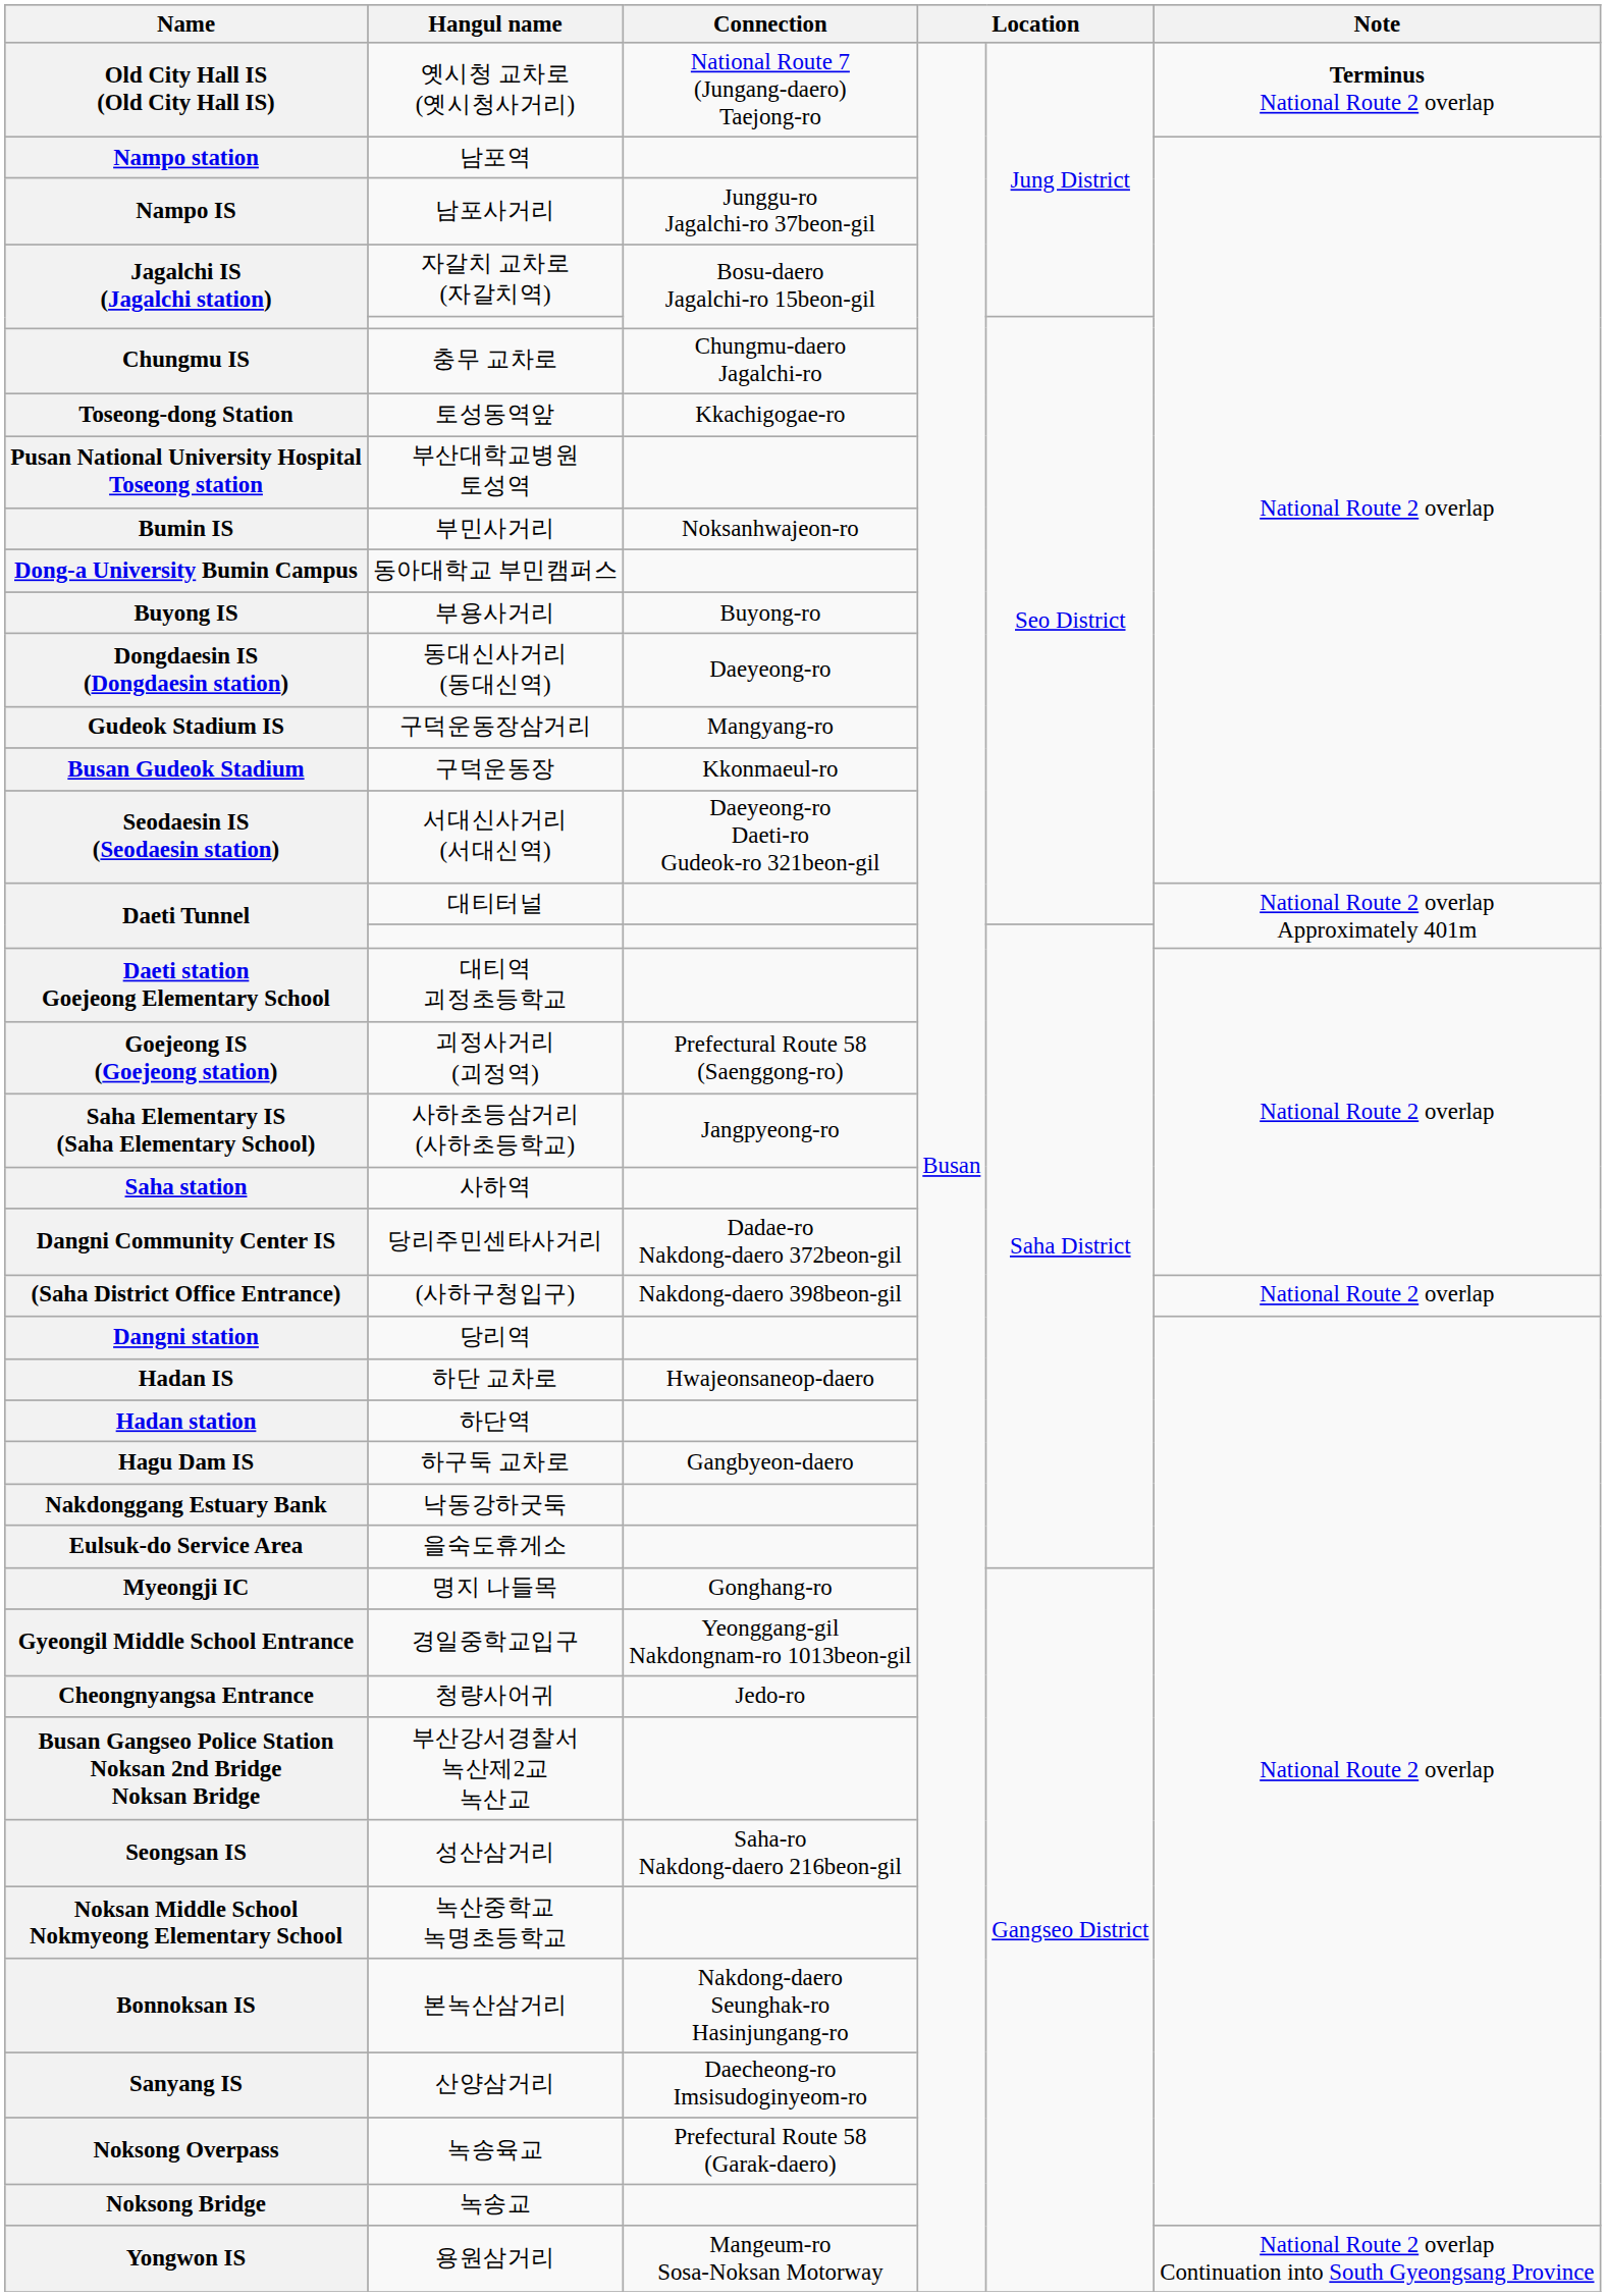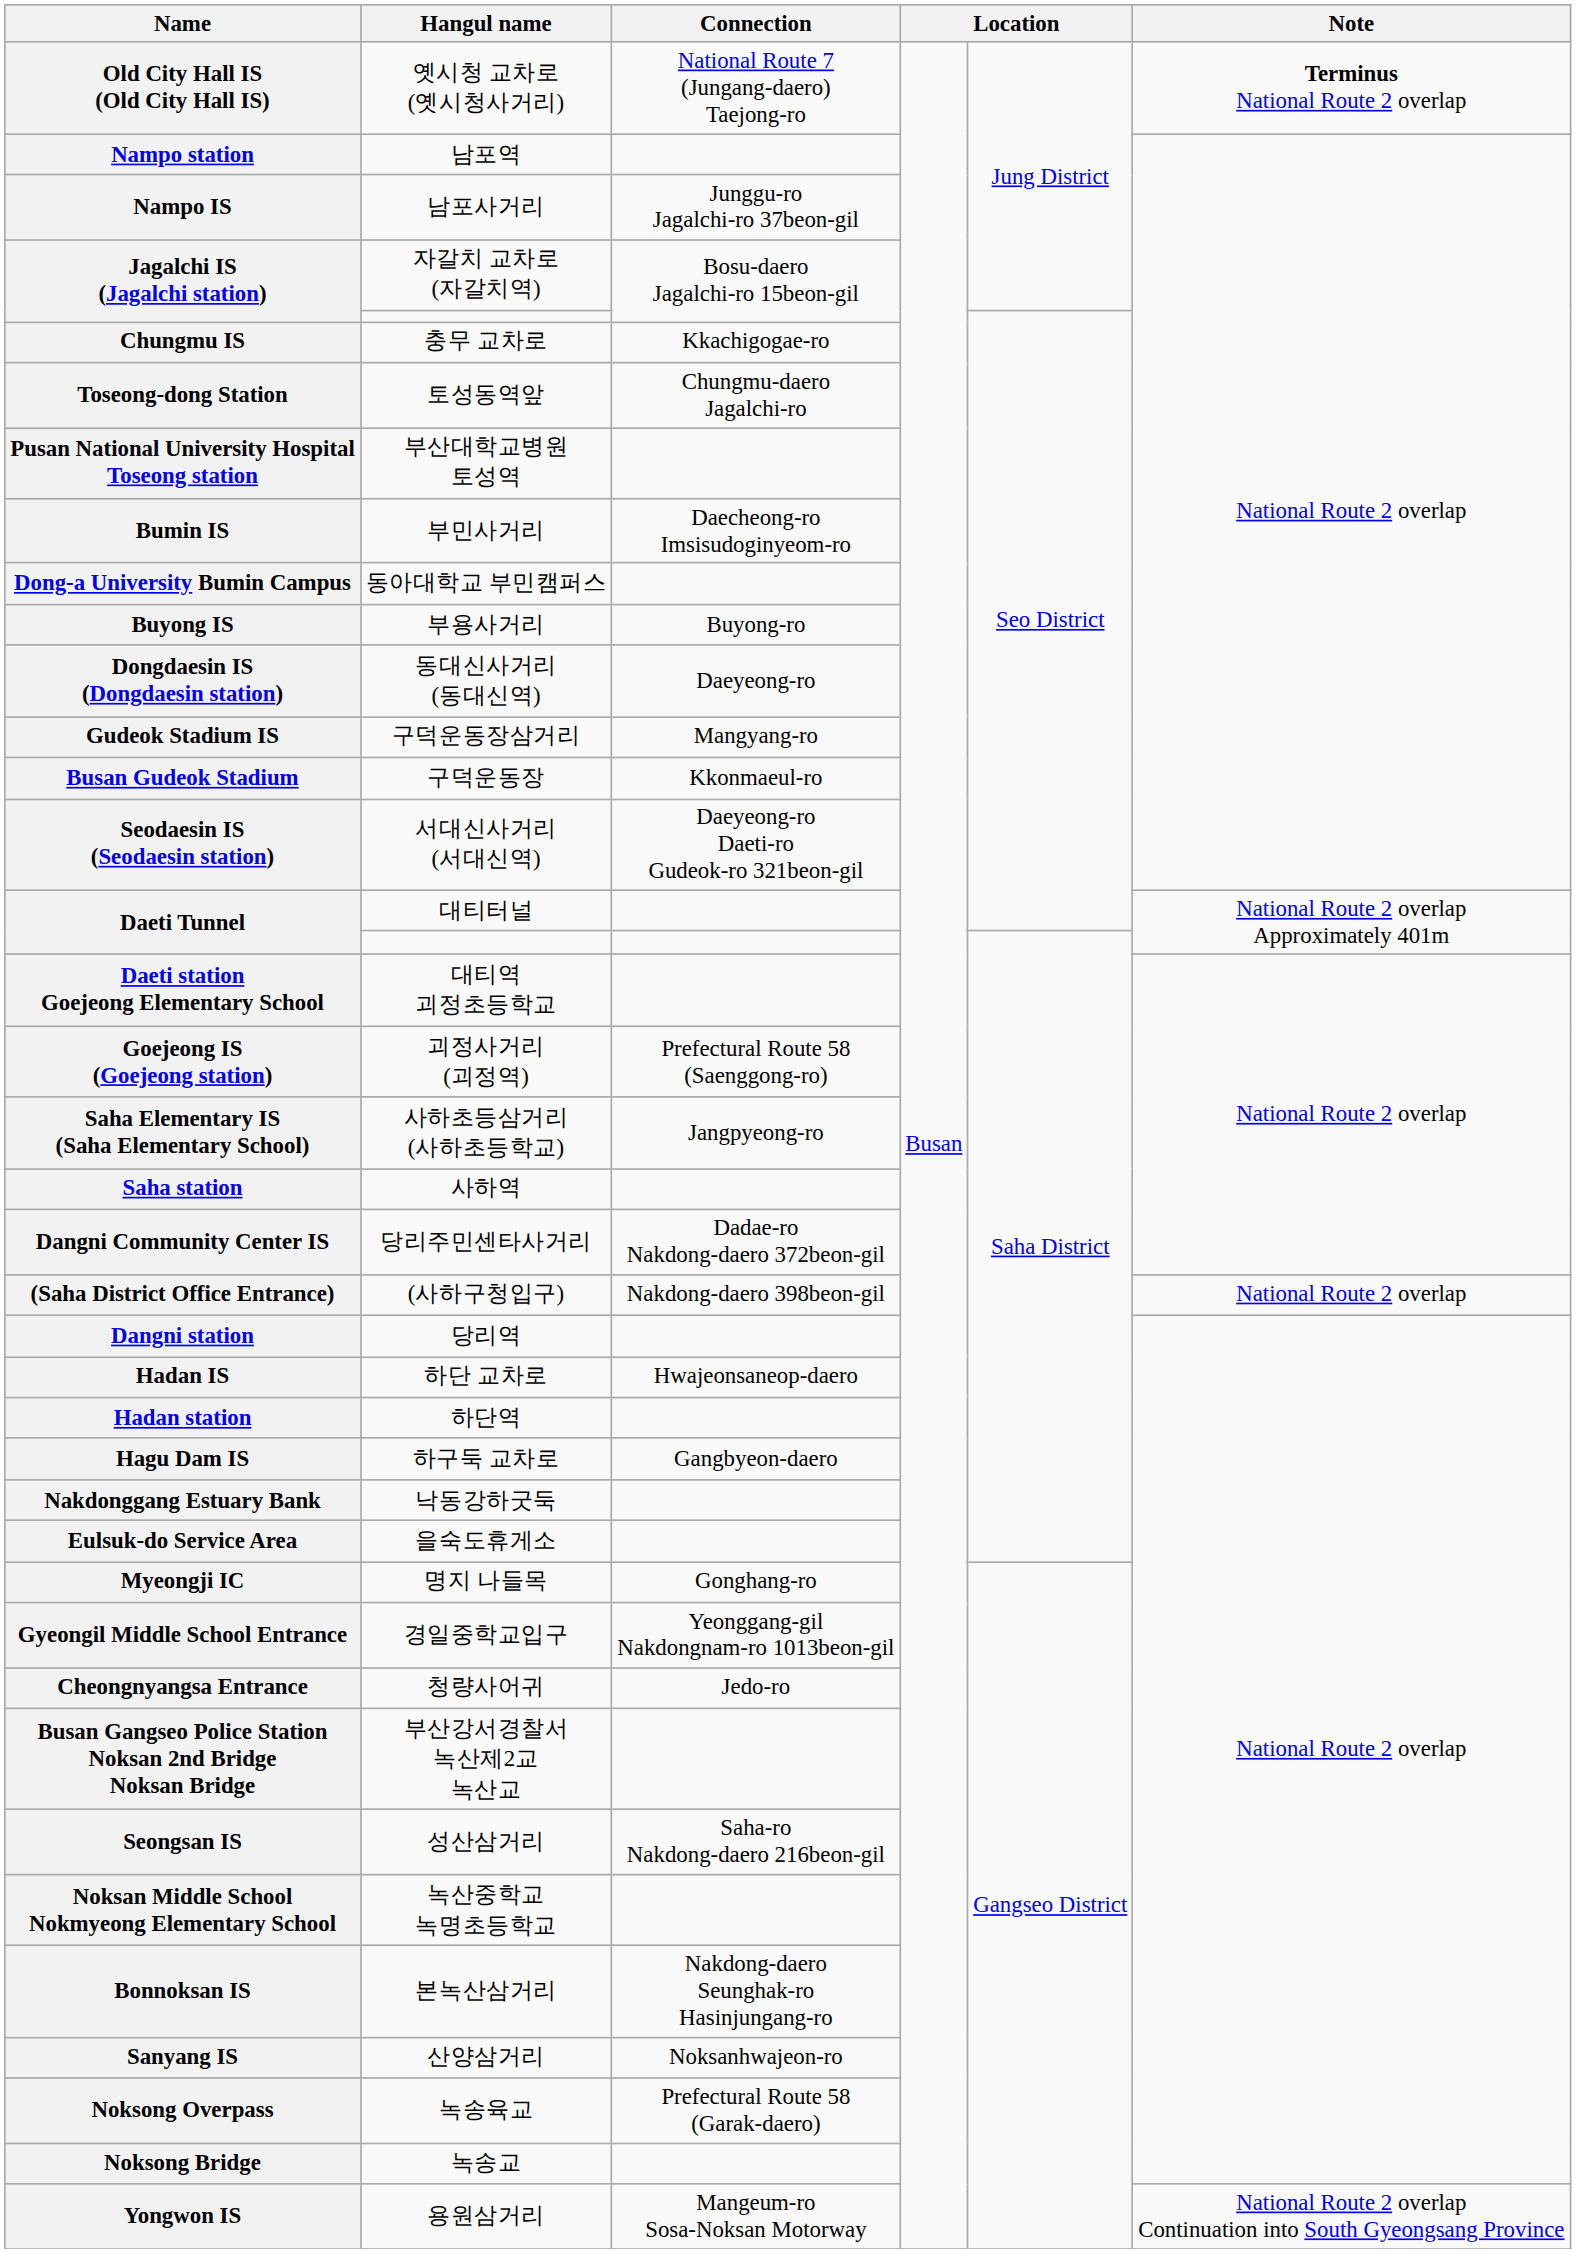Chungmu IS | Connection: Chungmu-daero Jagalchi-ro -> Kkachigogae-ro
Toseong-dong Station | Connection: Kkachigogae-ro -> Chungmu-daero Jagalchi-ro
Bumin IS | Connection: Noksanhwajeon-ro -> Daecheong-ro Imsisudoginyeom-ro
Sanyang IS | Connection: Daecheong-ro Imsisudoginyeom-ro -> Noksanhwajeon-ro
